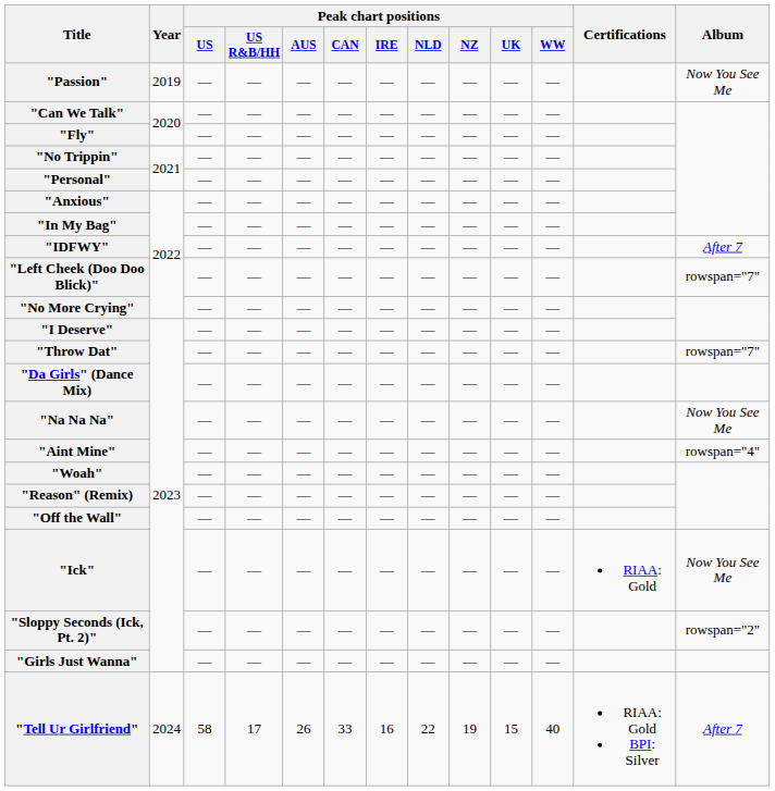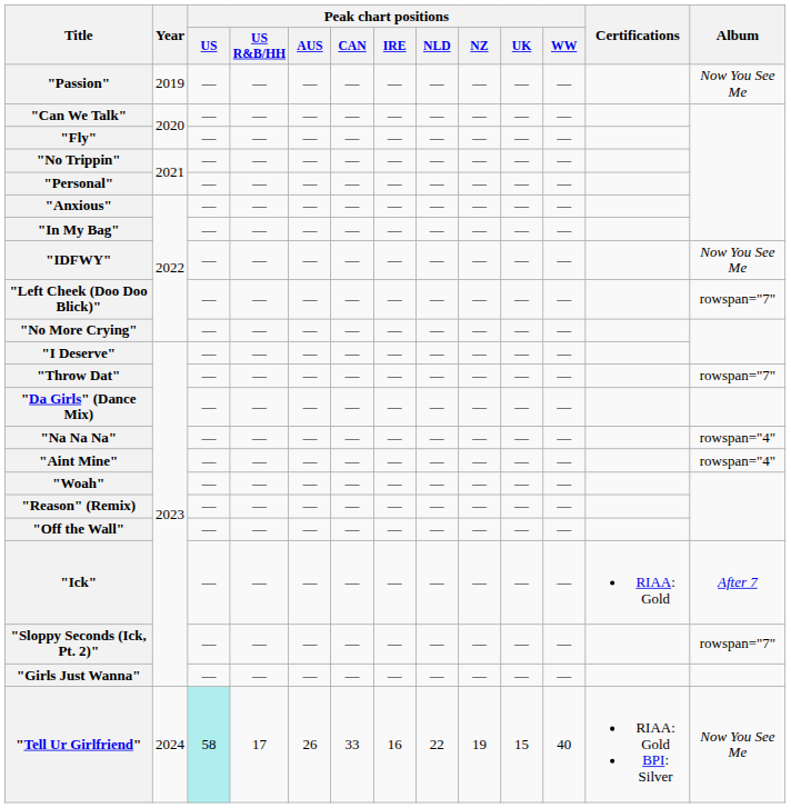"IDFWY" | Album: After 7 -> Now You See Me
"Na Na Na" | Album: Now You See Me -> rowspan="4"
"Ick" | Album: Now You See Me -> After 7
"Sloppy Seconds (Ick, Pt. 2)" | Album: rowspan="2" -> rowspan="7"
"Tell Ur Girlfriend" | Peak chart positions / US: no background -> paleturquoise background
"Tell Ur Girlfriend" | Album: After 7 -> Now You See Me
